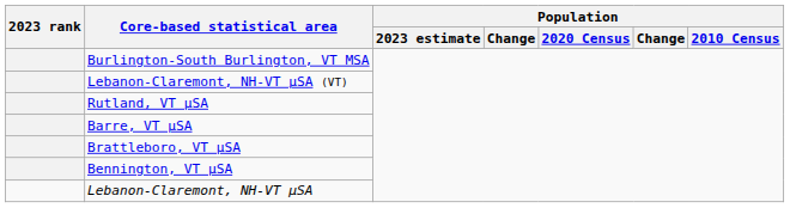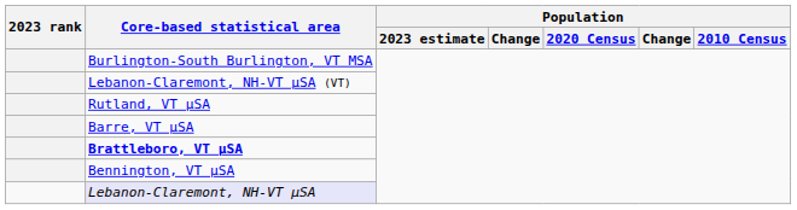Brattleboro, VT μSA | Core-based statistical area: normal -> bold
Lebanon-Claremont, NH-VT μSA | Core-based statistical area: no background -> lavender background
